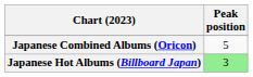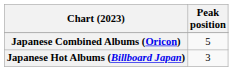Japanese Hot Albums (Billboard Japan) | Peak position: lightgreen background -> no background
